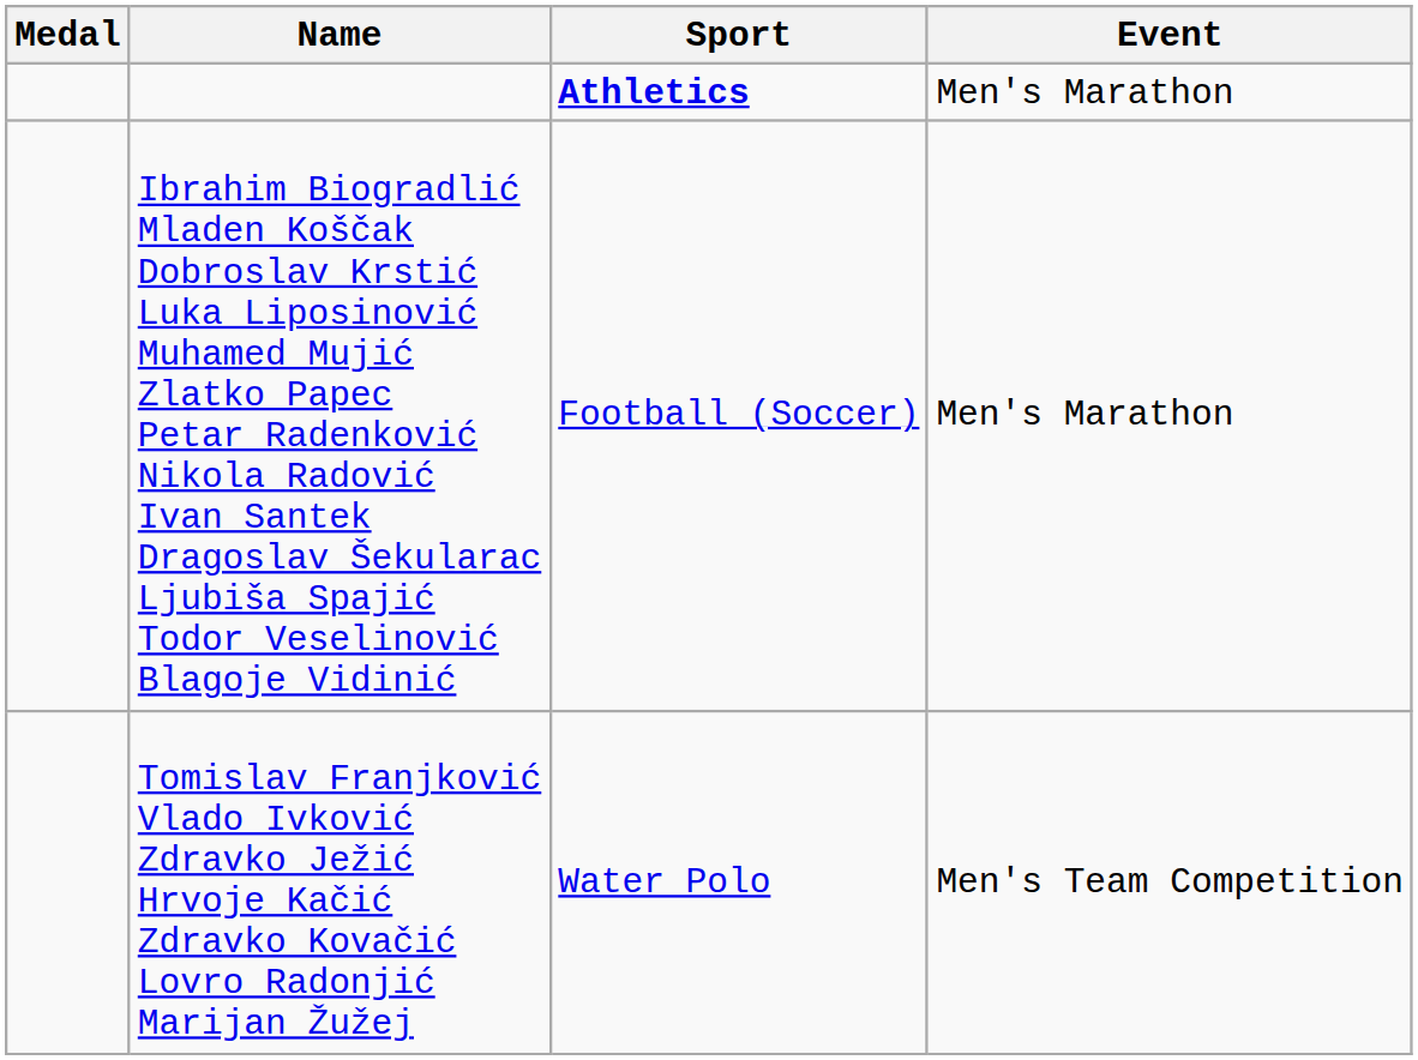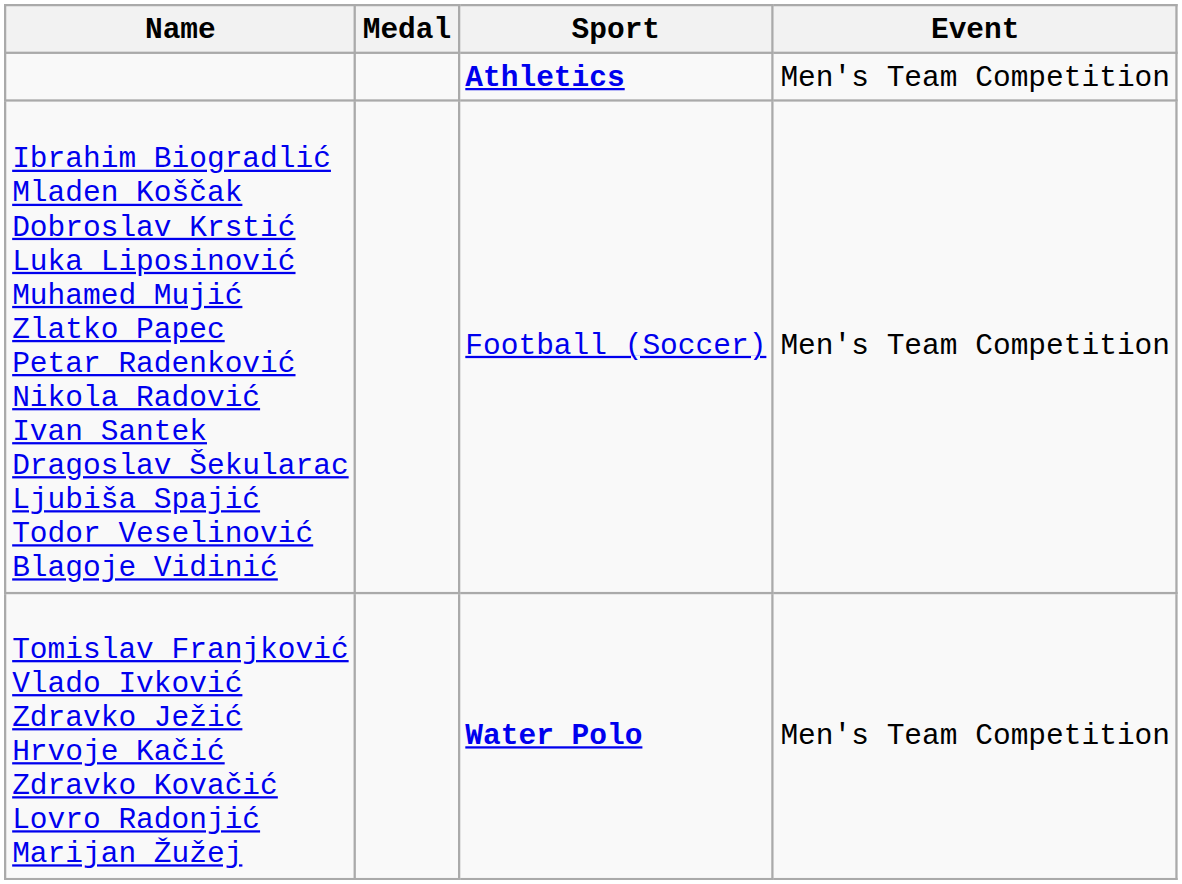columns swapped: Medal <-> Name
row 2 | Event: Men's Marathon -> Men's Team Competition
row 3 | Event: Men's Marathon -> Men's Team Competition
row 4 | Sport: normal -> bold
